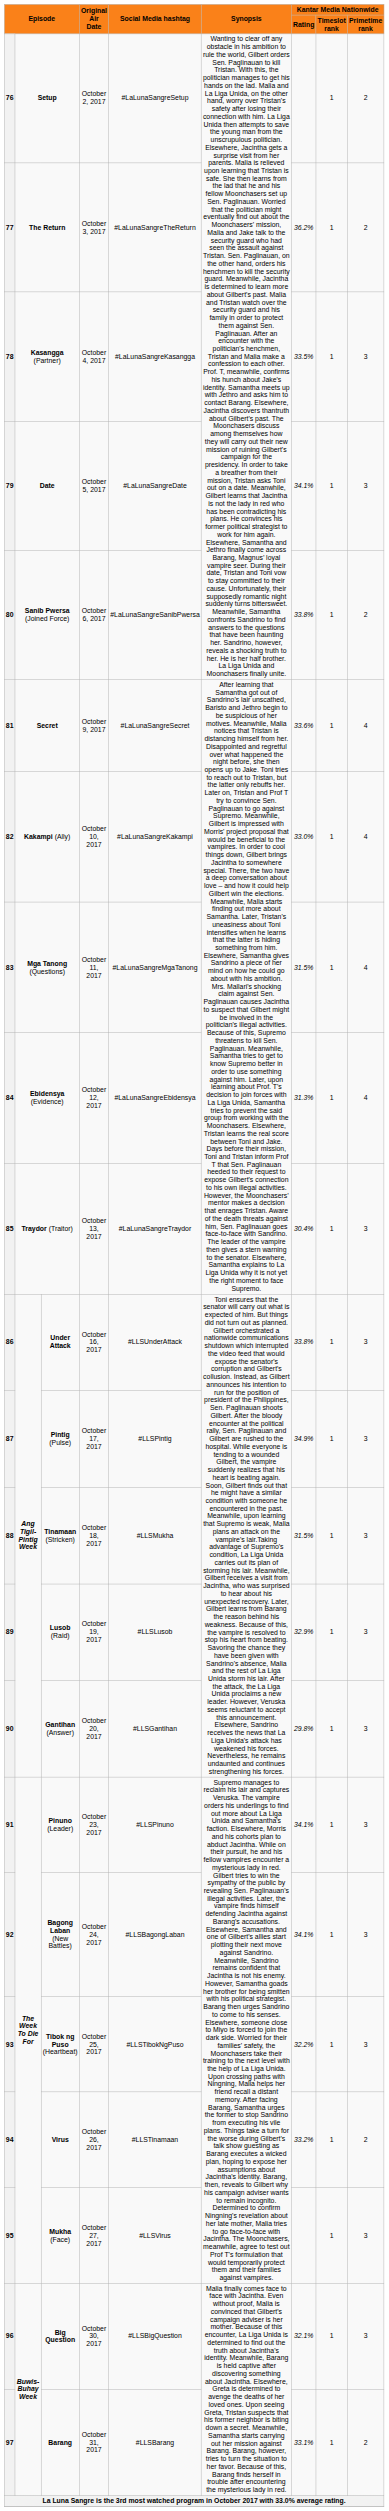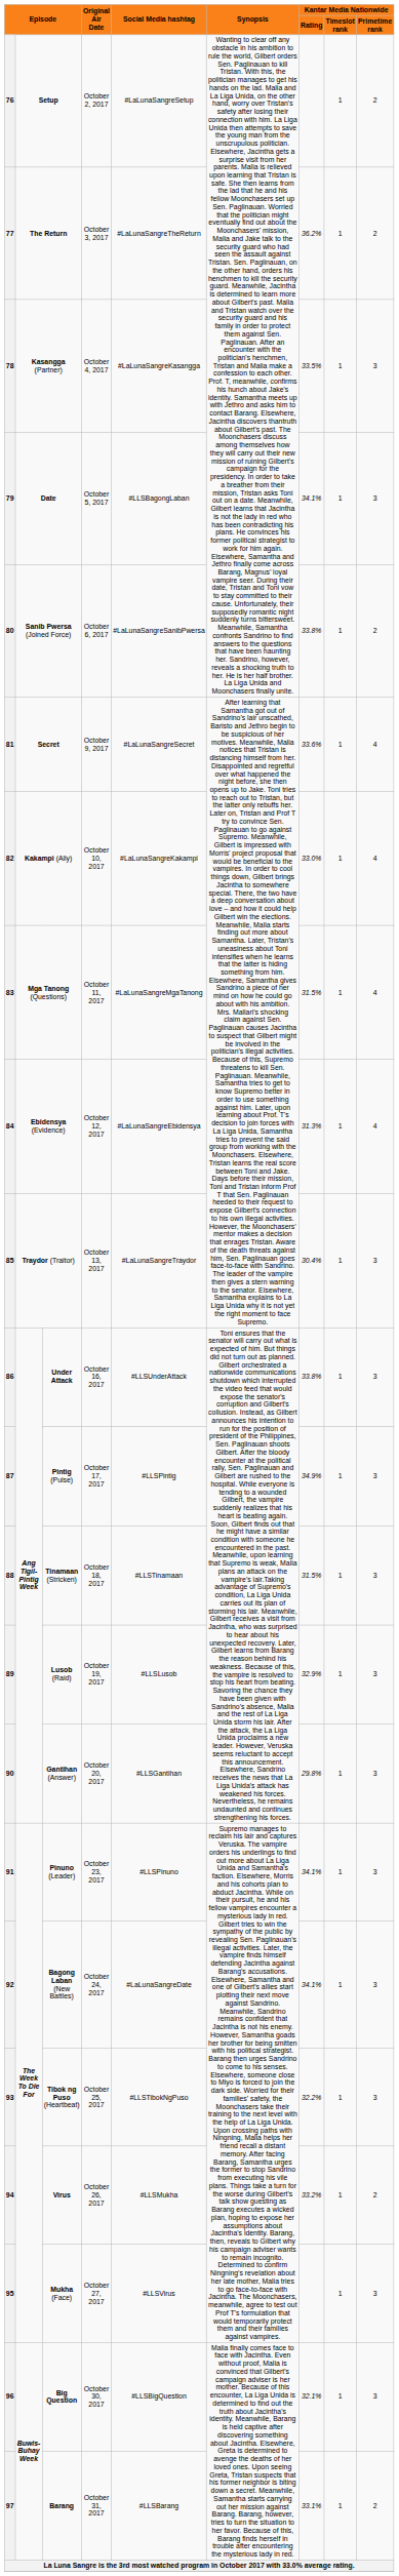79 | Social Media hashtag: #LaLunaSangreDate -> #LLSBagongLaban
88 | Social Media hashtag: #LLSMukha -> #LLSTinamaan
92 | Social Media hashtag: #LLSBagongLaban -> #LaLunaSangreDate
94 | Social Media hashtag: #LLSTinamaan -> #LLSMukha
